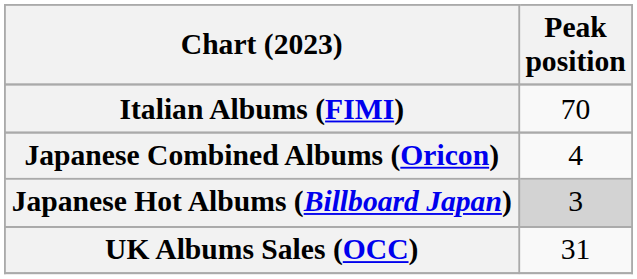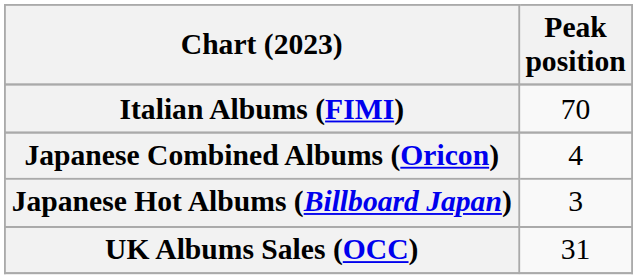Japanese Hot Albums (Billboard Japan) | Peak position: lightgrey background -> no background
